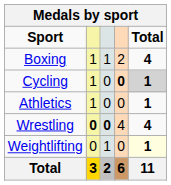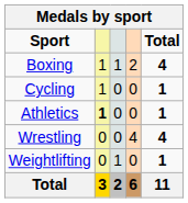Cycling | column 4: bold -> normal
Cycling | Total: lightgrey background -> no background
Athletics | column 2: normal -> bold
Wrestling | column 2: bold -> normal
Wrestling | column 3: bold -> normal
Weightlifting | Total: lightyellow background -> no background
